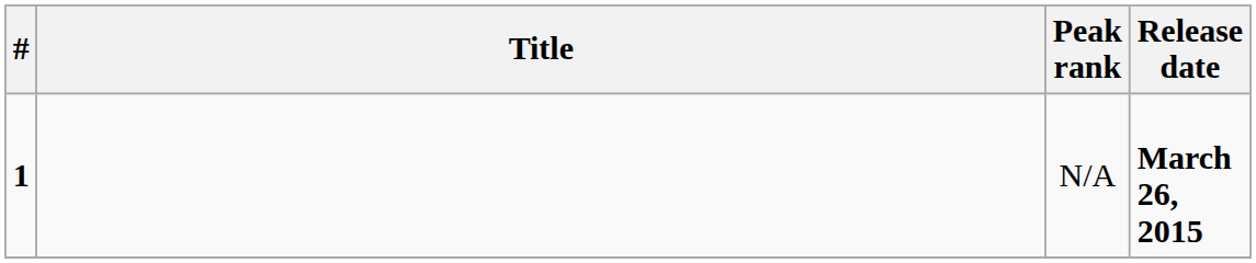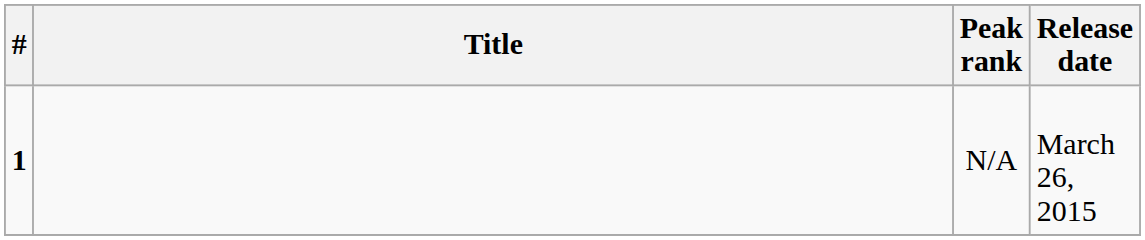N/A | Release date: bold -> normal
